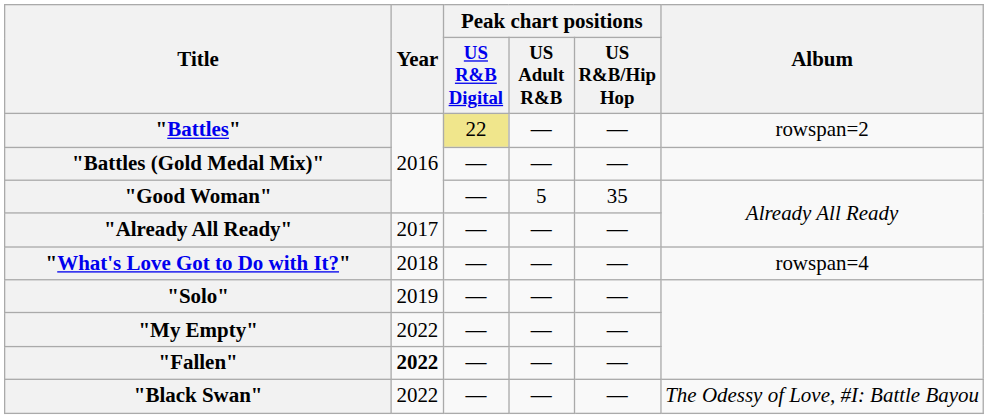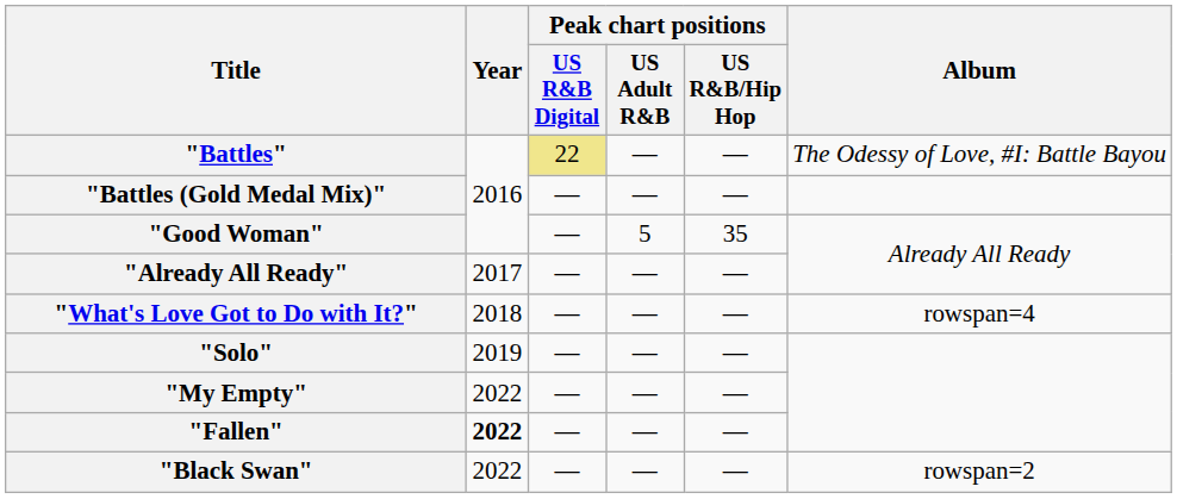"Battles" | Album: rowspan=2 -> The Odessy of Love, #I: Battle Bayou
"Black Swan" | Album: The Odessy of Love, #I: Battle Bayou -> rowspan=2
